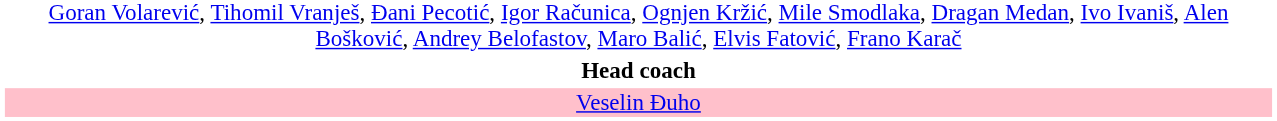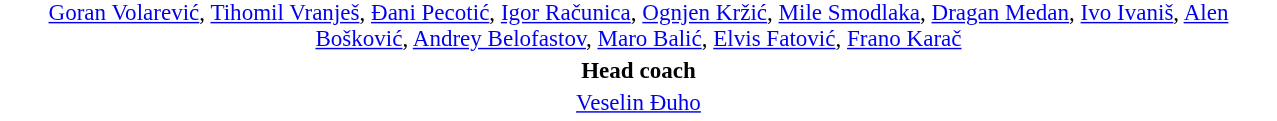row 3 | column 1: pink background -> no background
